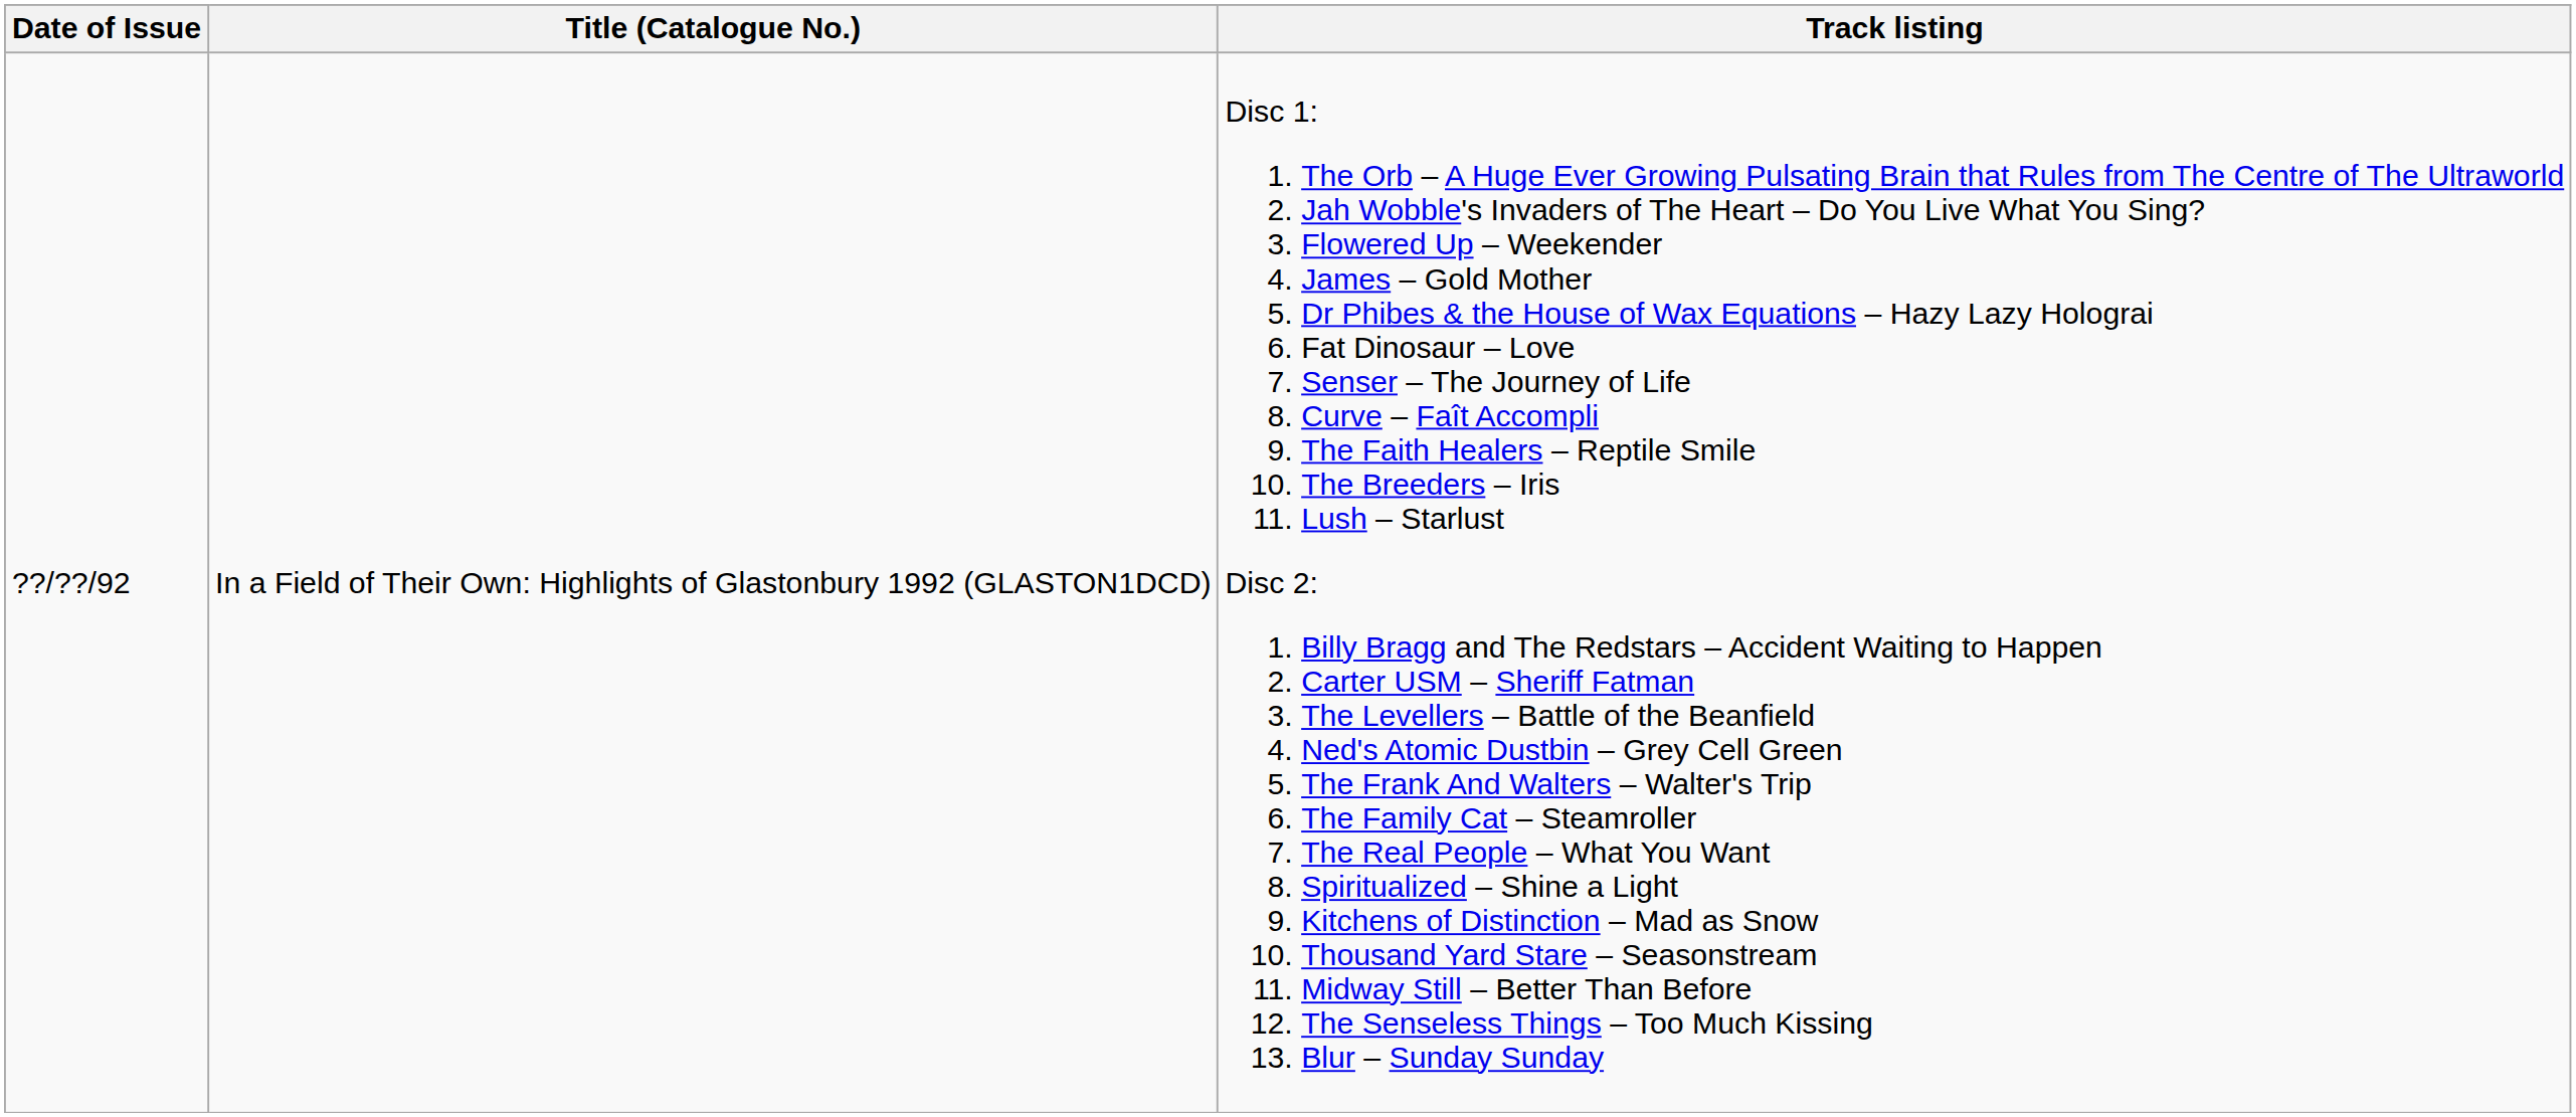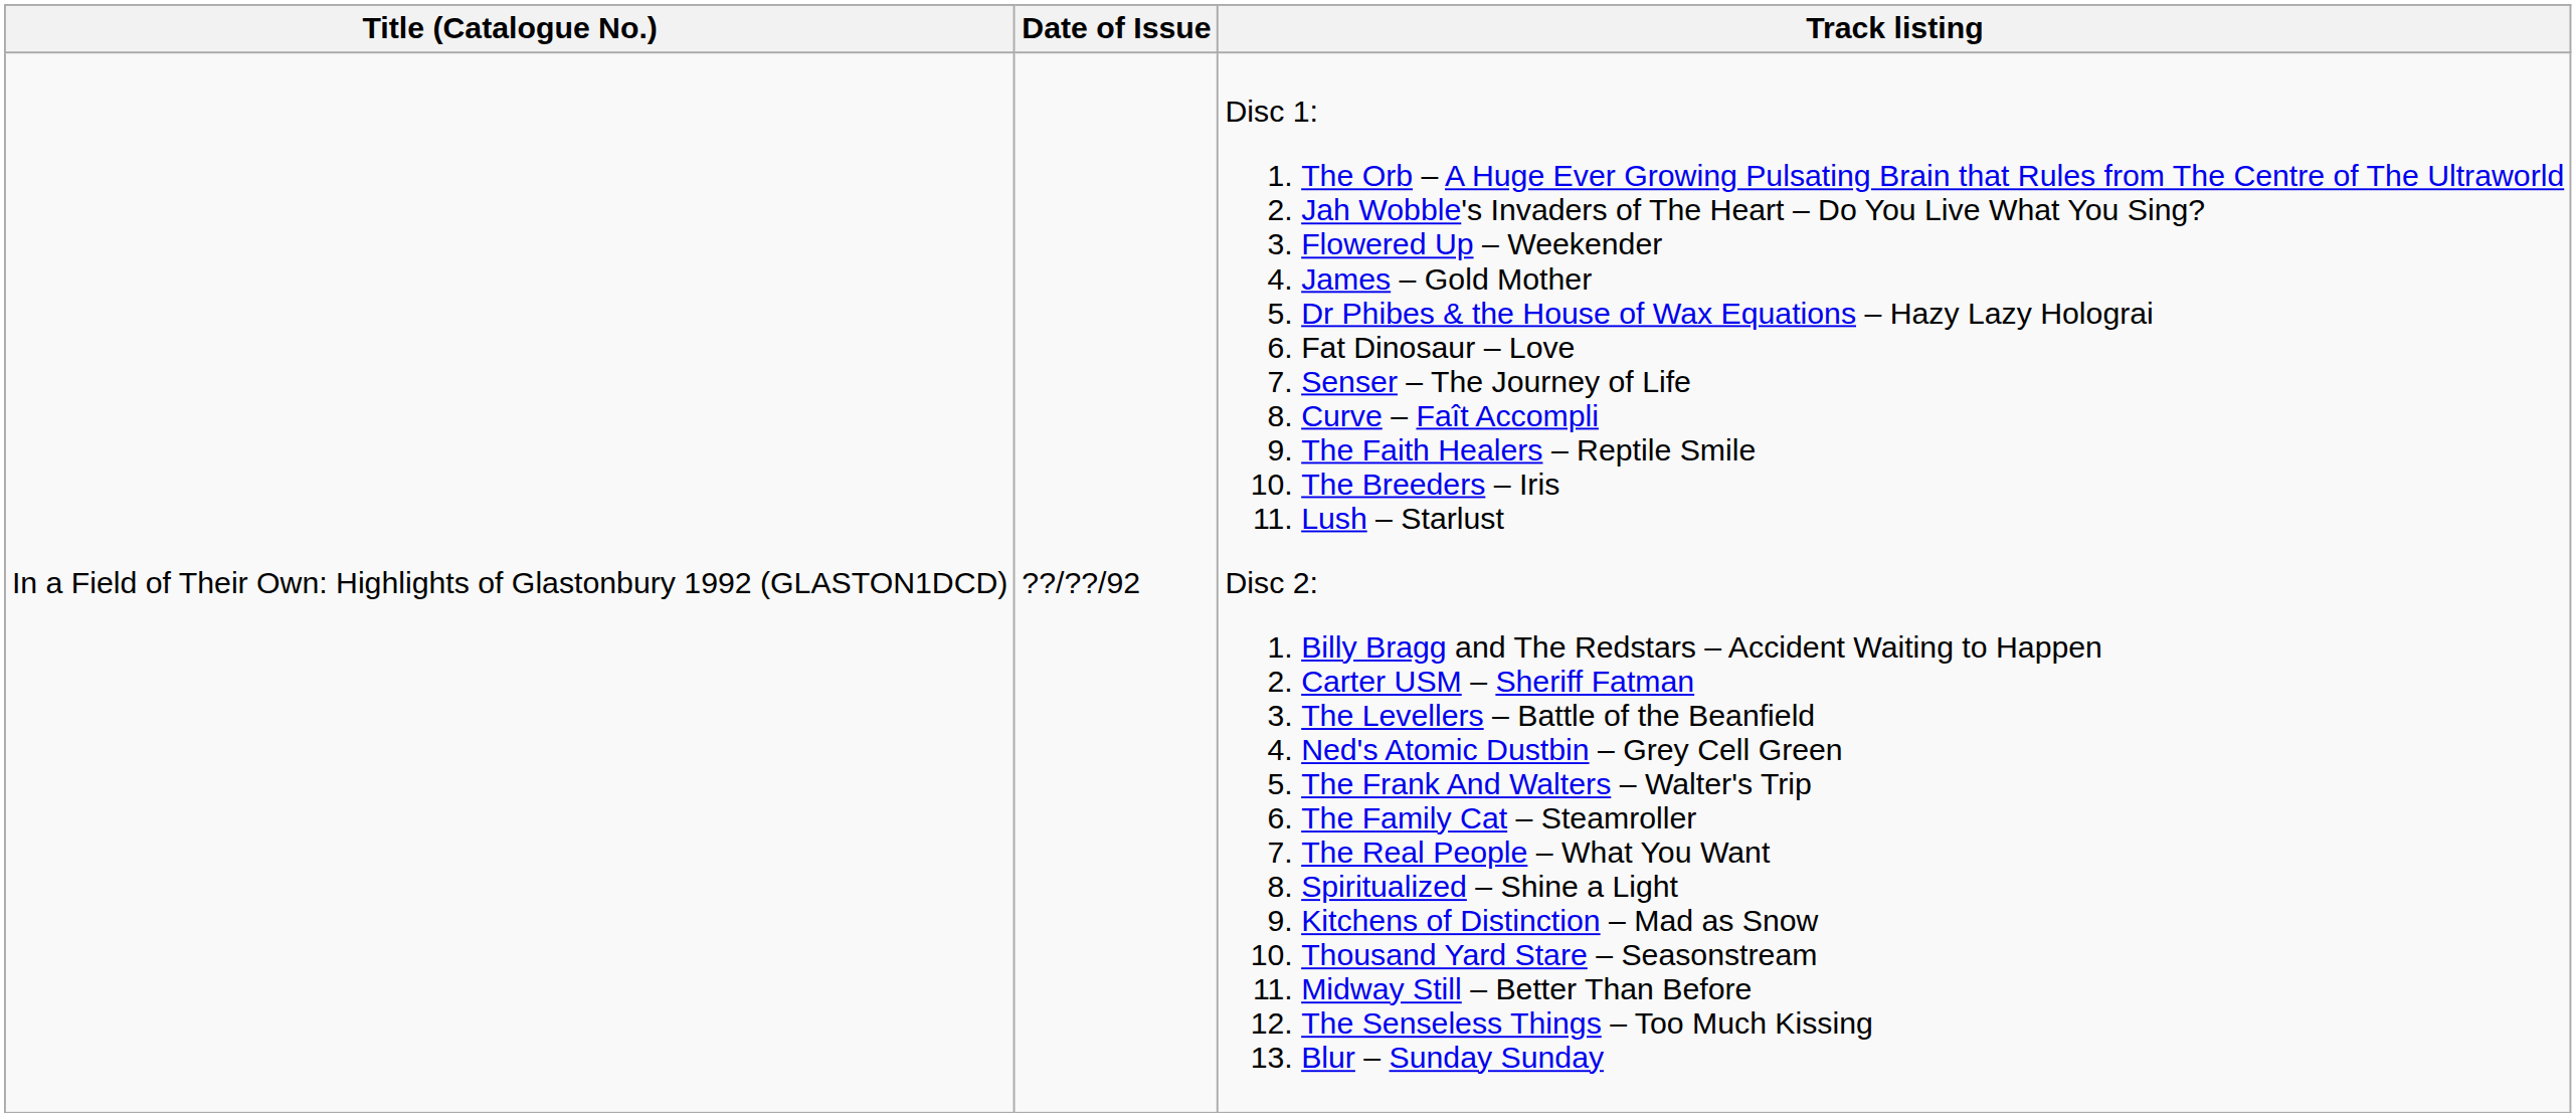columns swapped: Date of Issue <-> Title (Catalogue No.)
